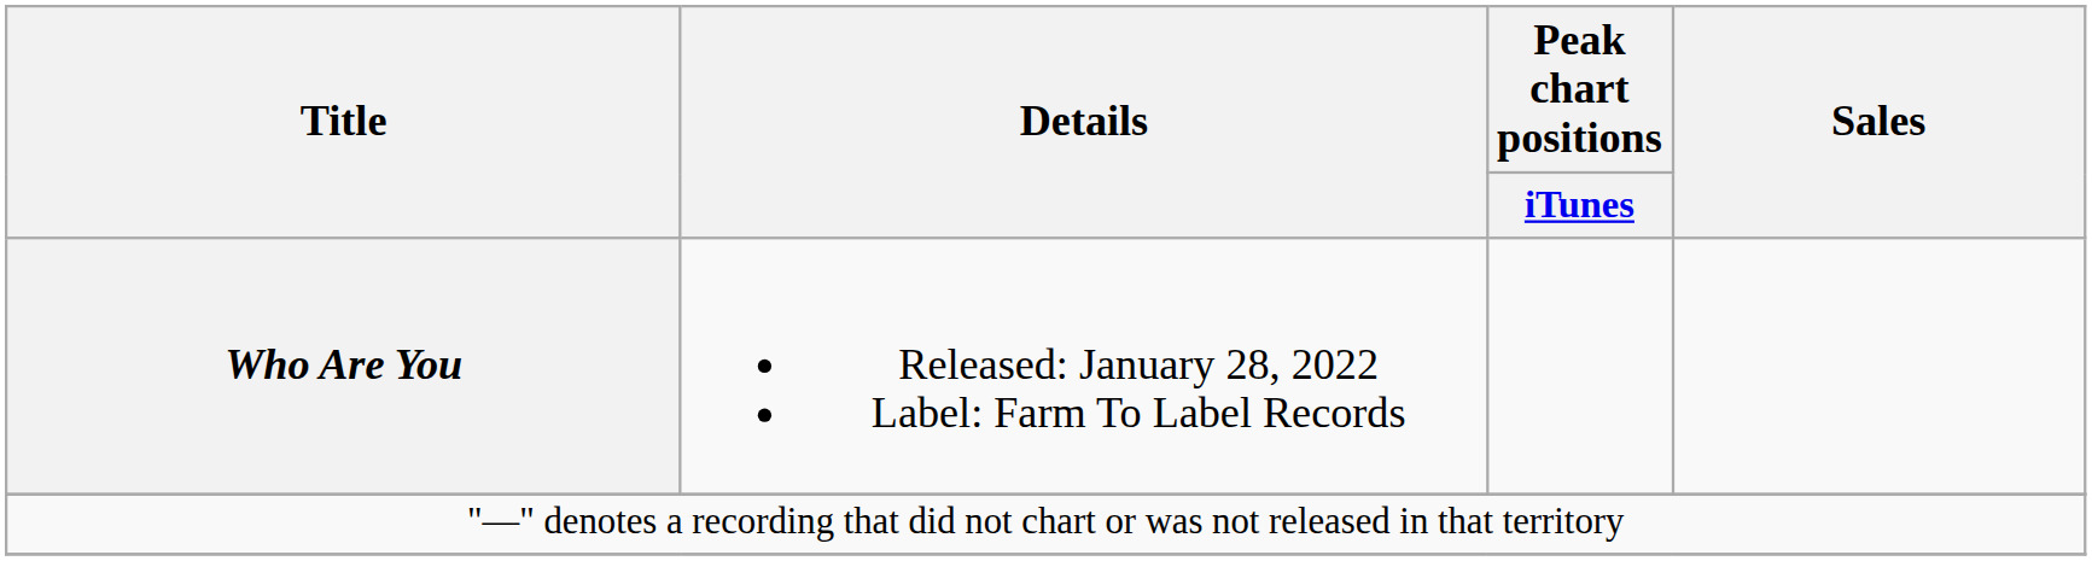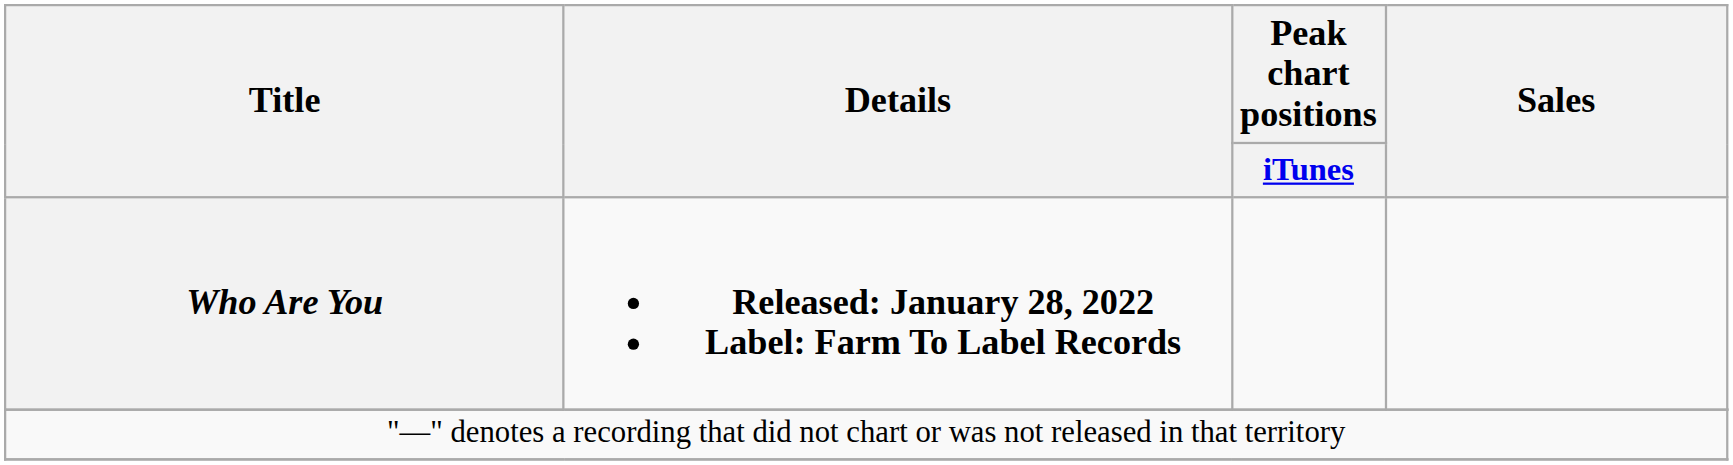Who Are You | Details: normal -> bold
